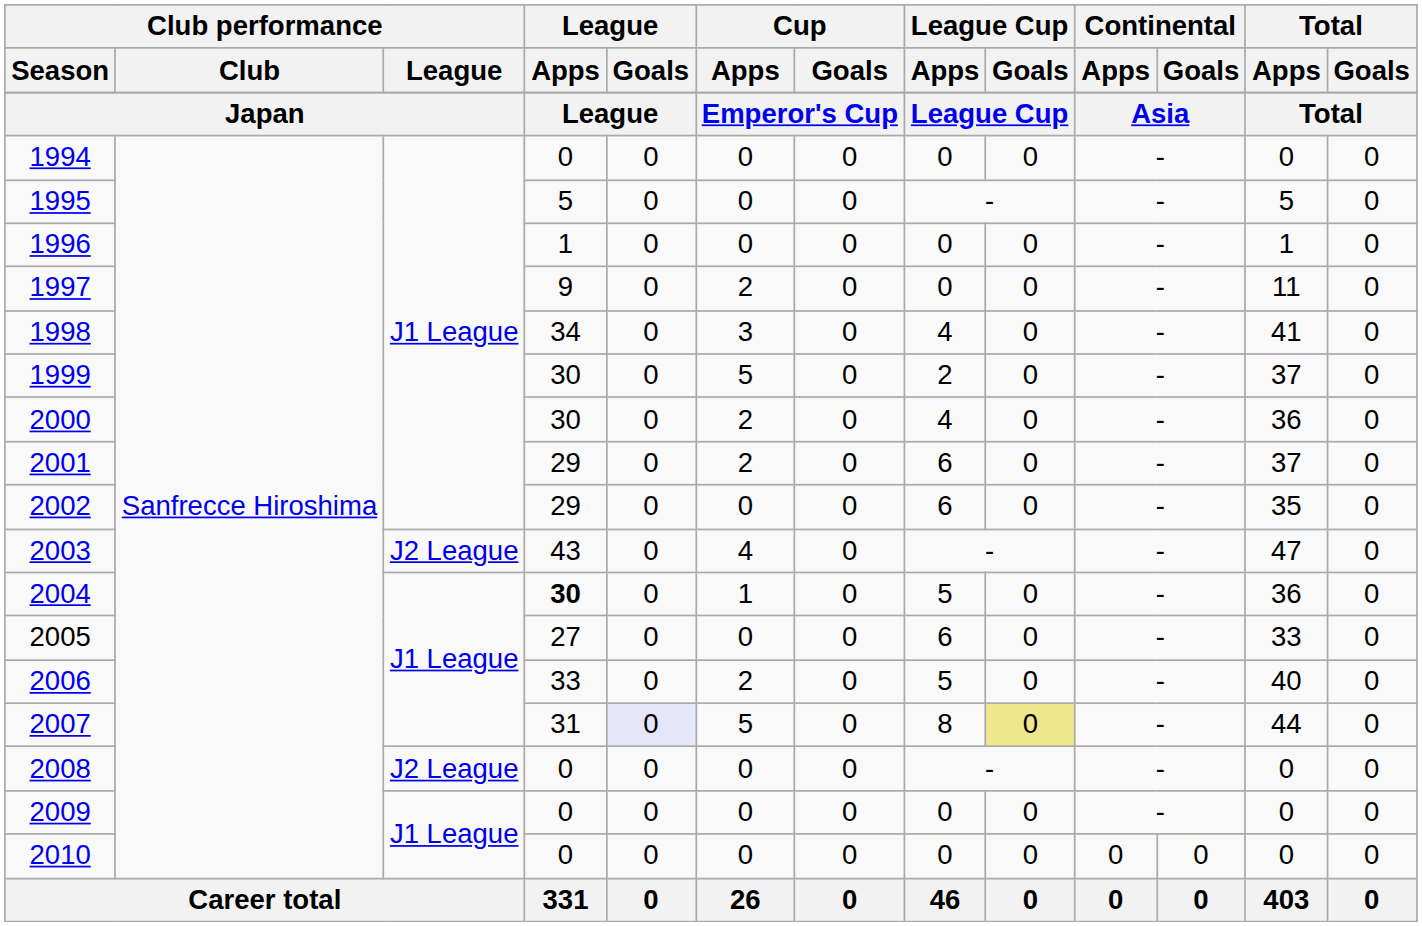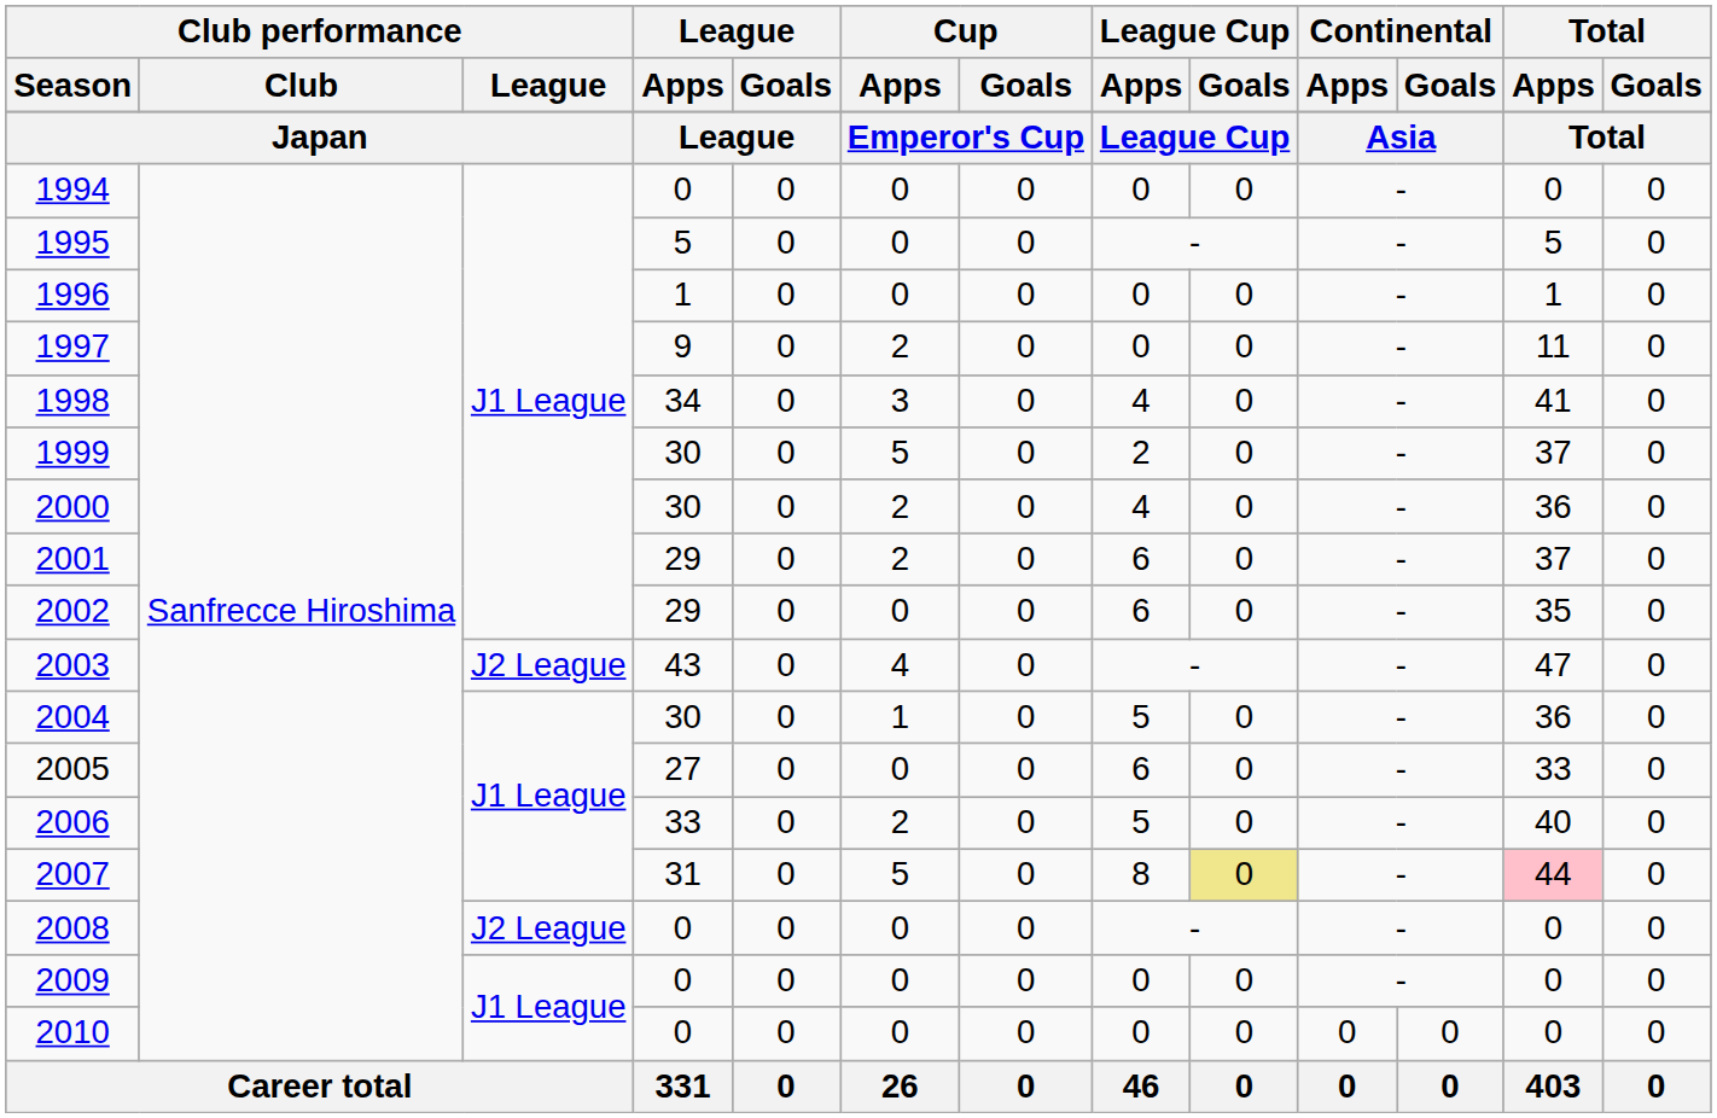2004 | League / Apps: bold -> normal
2007 | League / Goals: lavender background -> no background
2007 | Total / Apps: no background -> pink background
